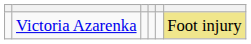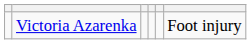Victoria Azarenka | column 6: khaki background -> no background
